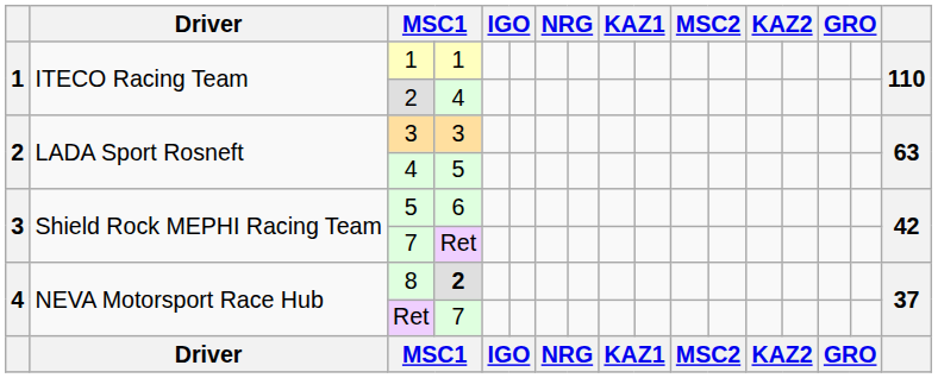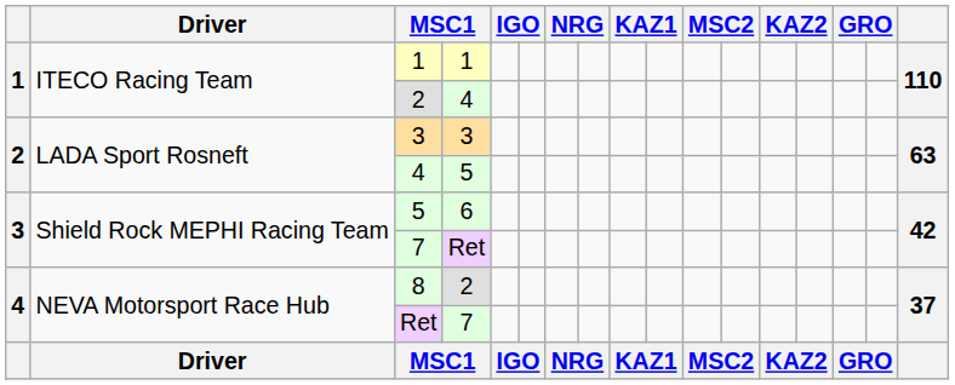8 | column 4: bold -> normal
